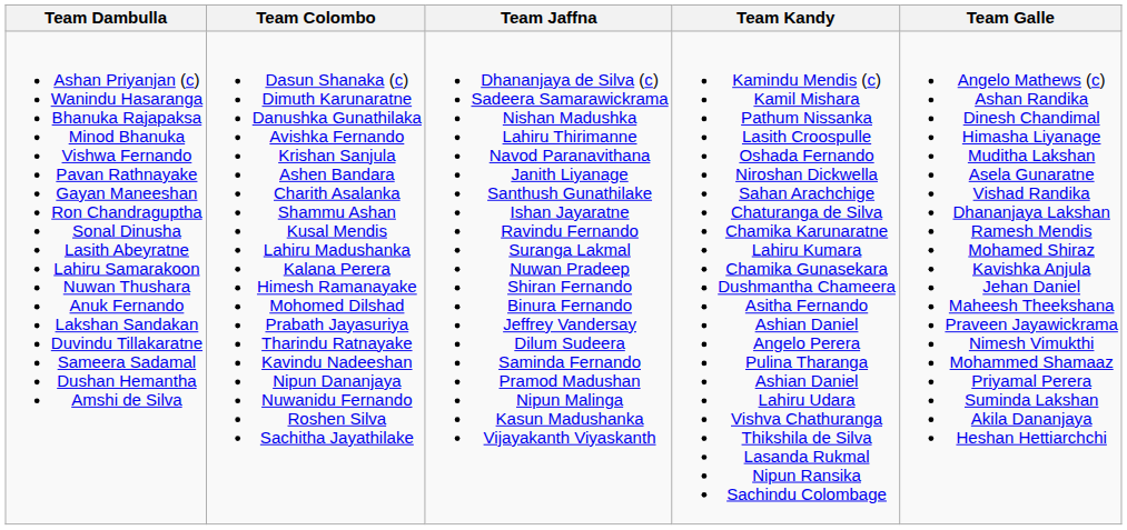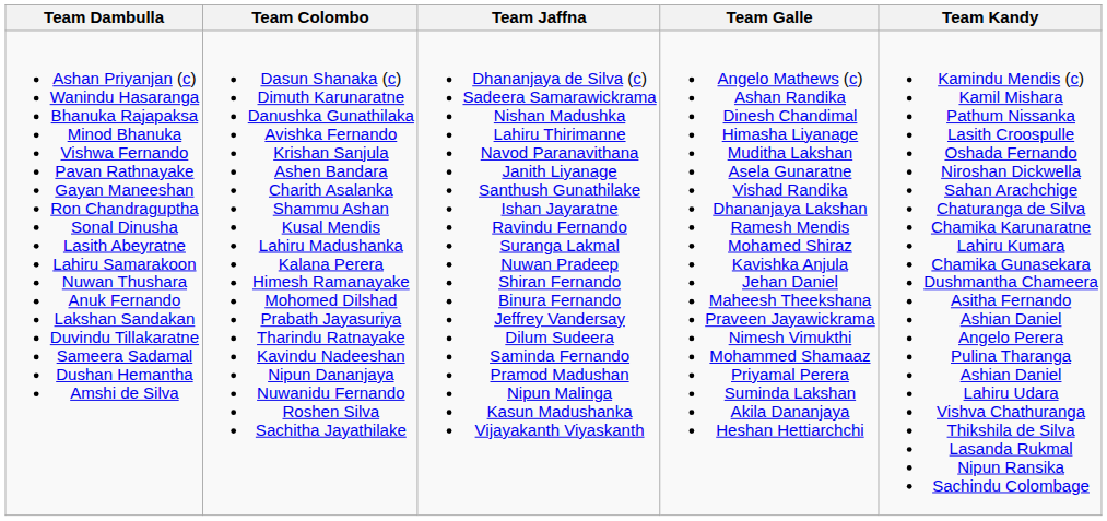columns swapped: Team Galle <-> Team Kandy
